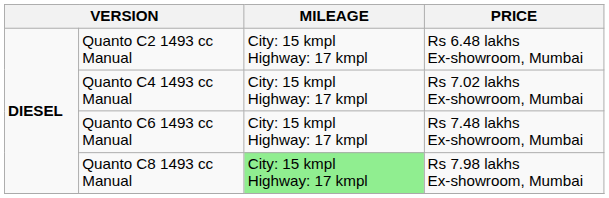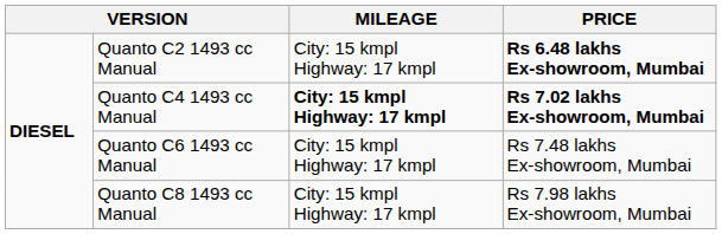Quanto C2 1493 cc Manual | PRICE: normal -> bold
Quanto C4 1493 cc Manual | MILEAGE: normal -> bold
Quanto C4 1493 cc Manual | PRICE: normal -> bold
Quanto C8 1493 cc Manual | MILEAGE: lightgreen background -> no background
